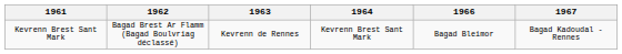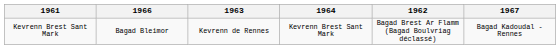columns swapped: 1962 <-> 1966
